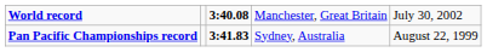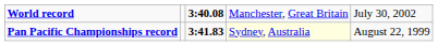Pan Pacific Championships record | column 4: no background -> lightyellow background
